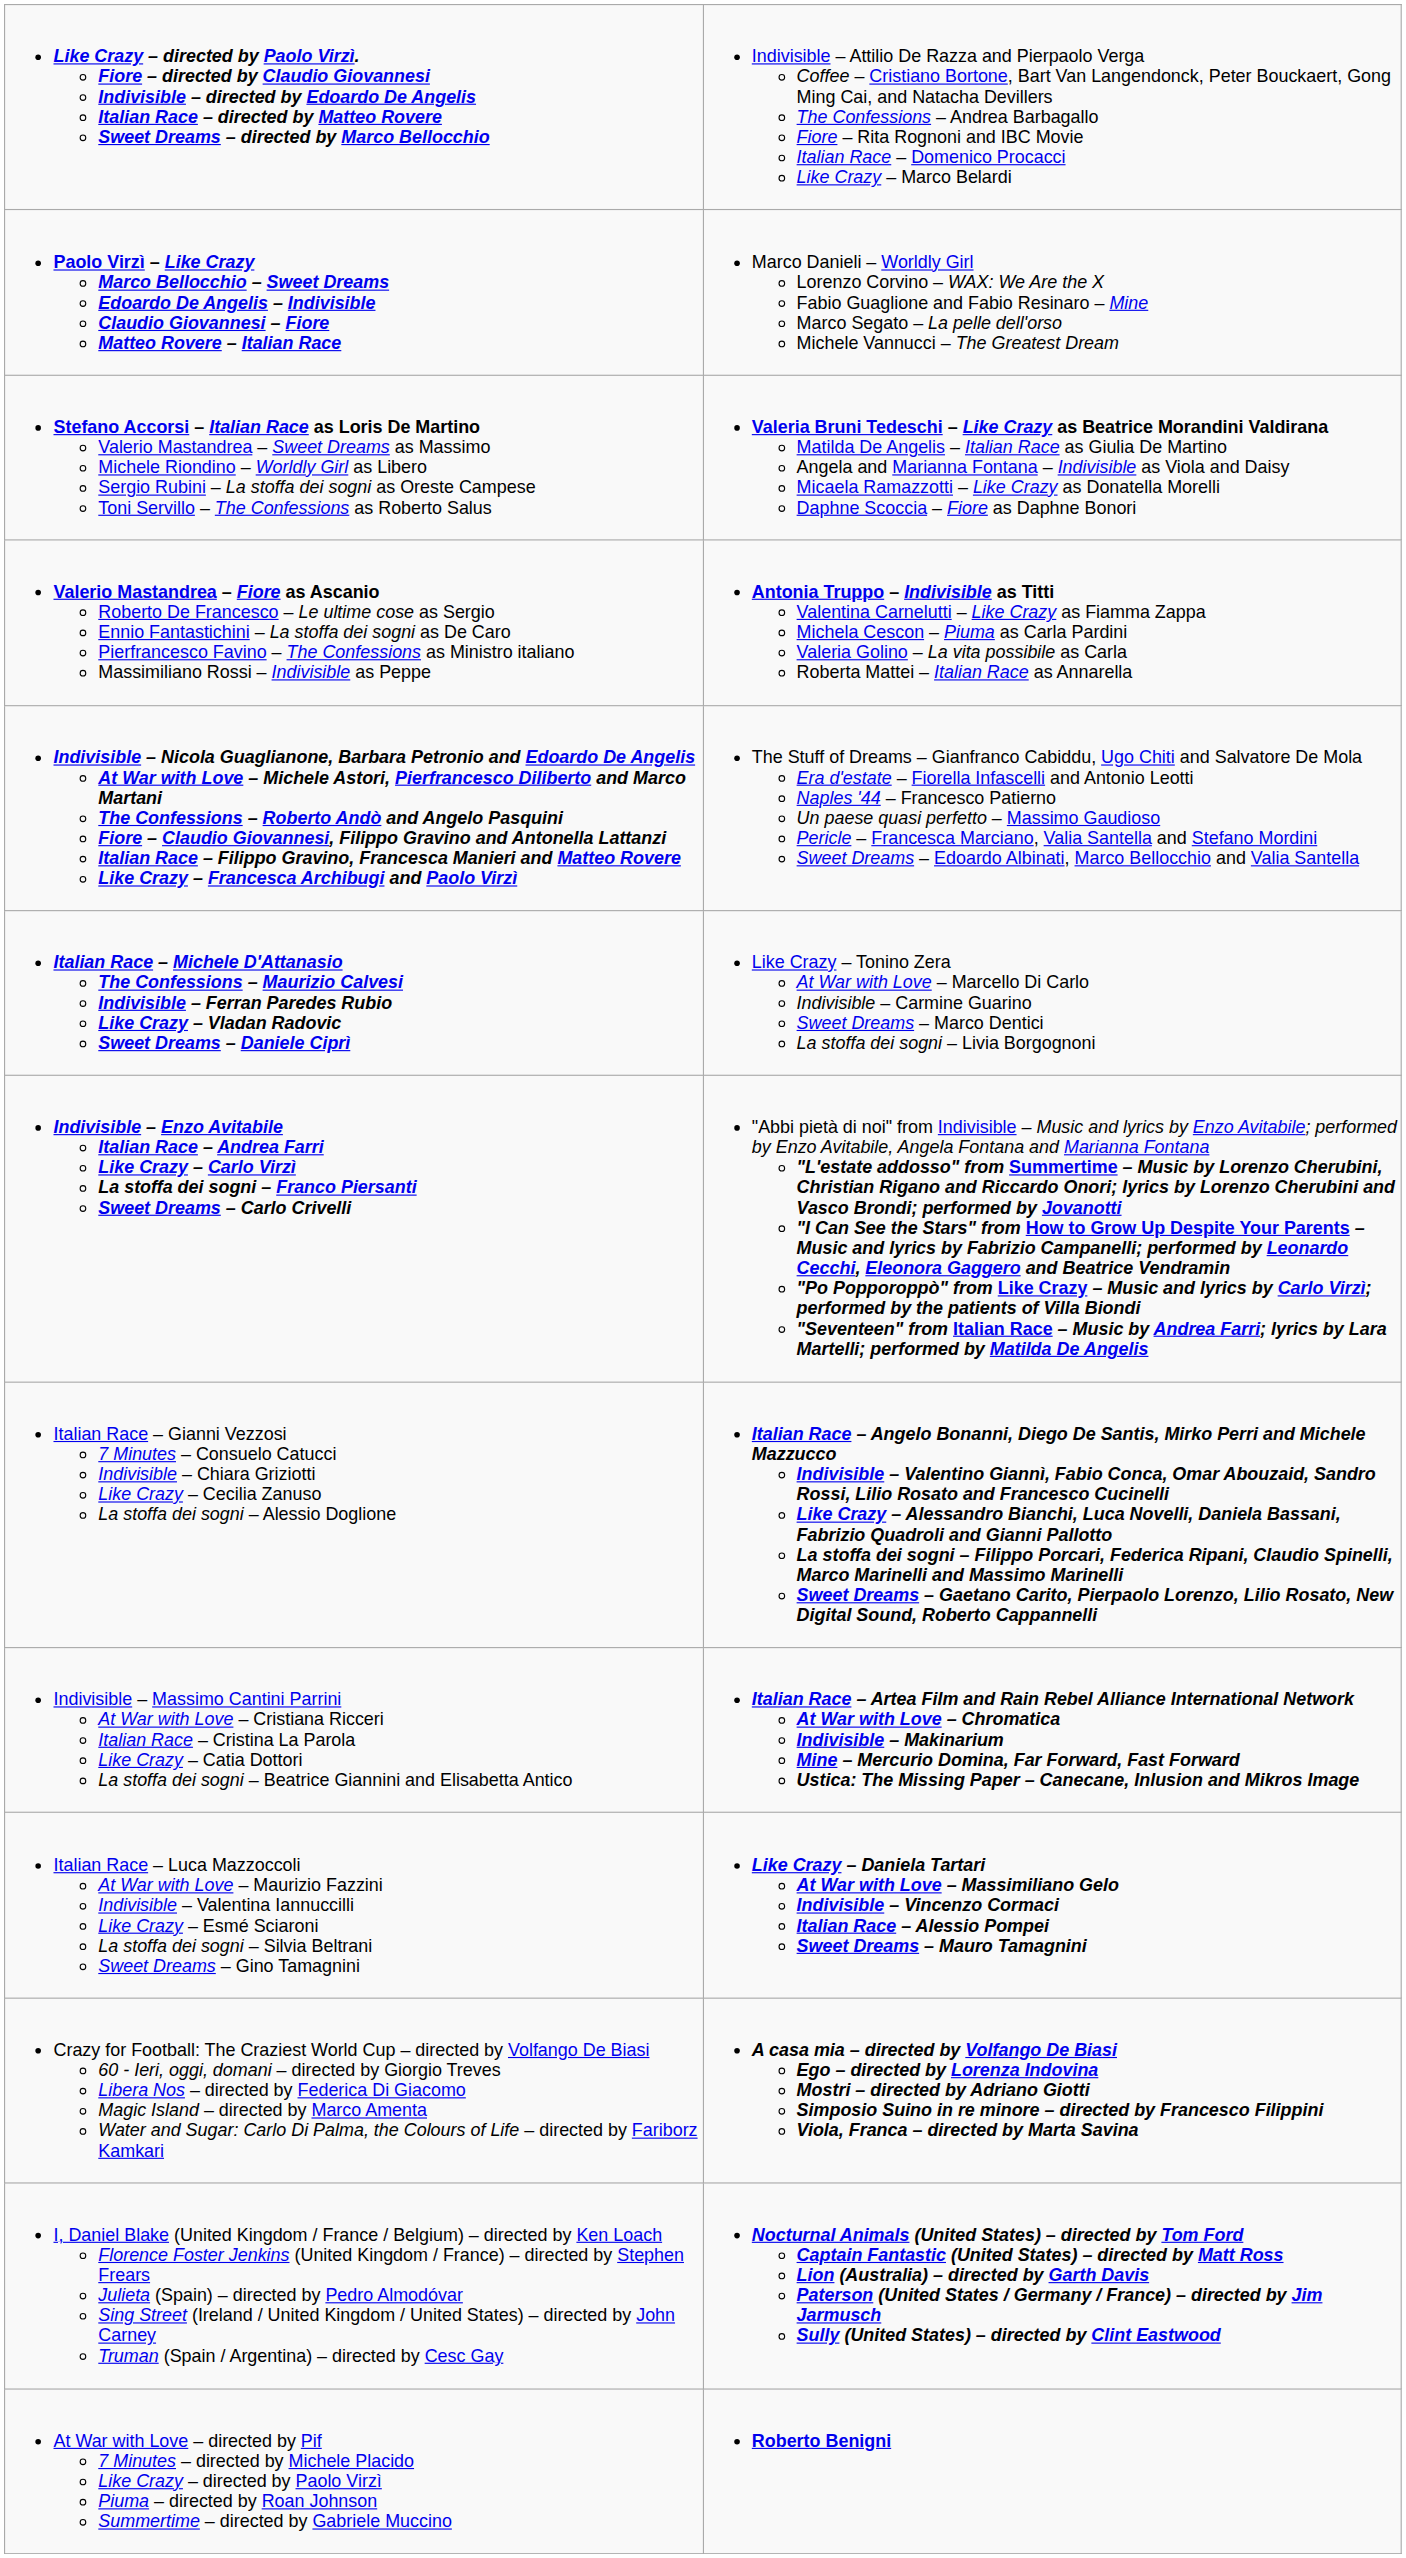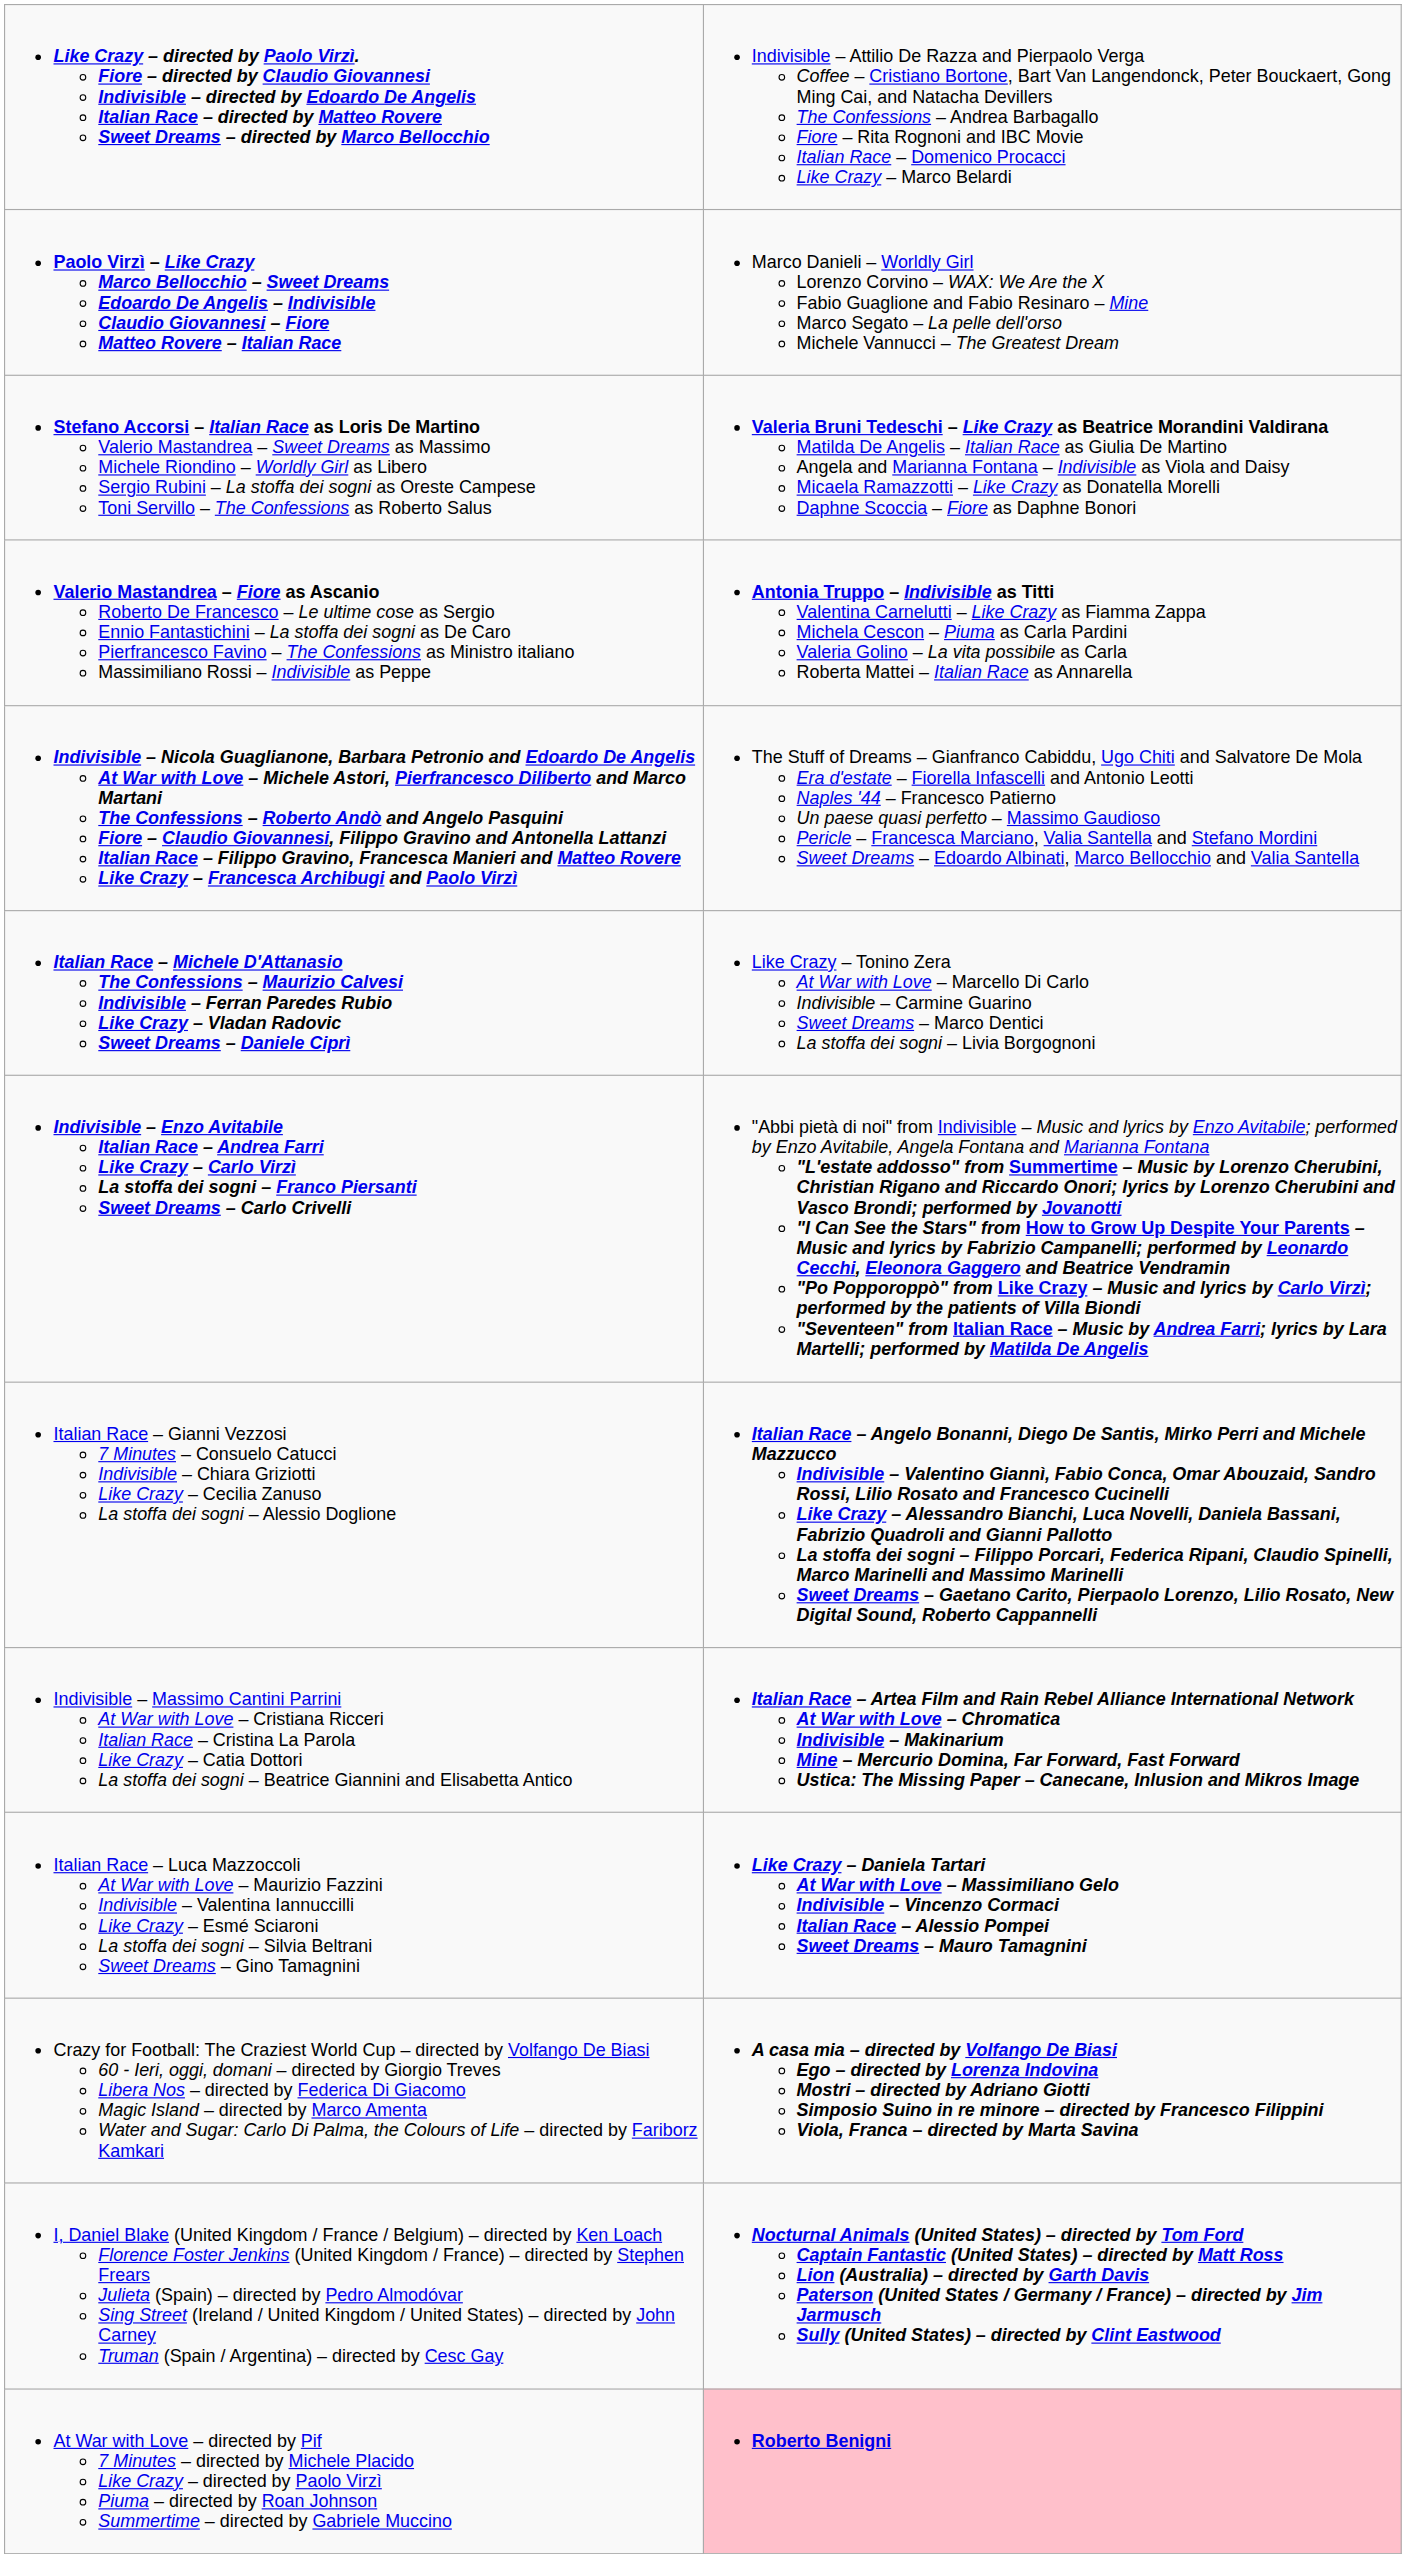row 13 | column 2: no background -> pink background
